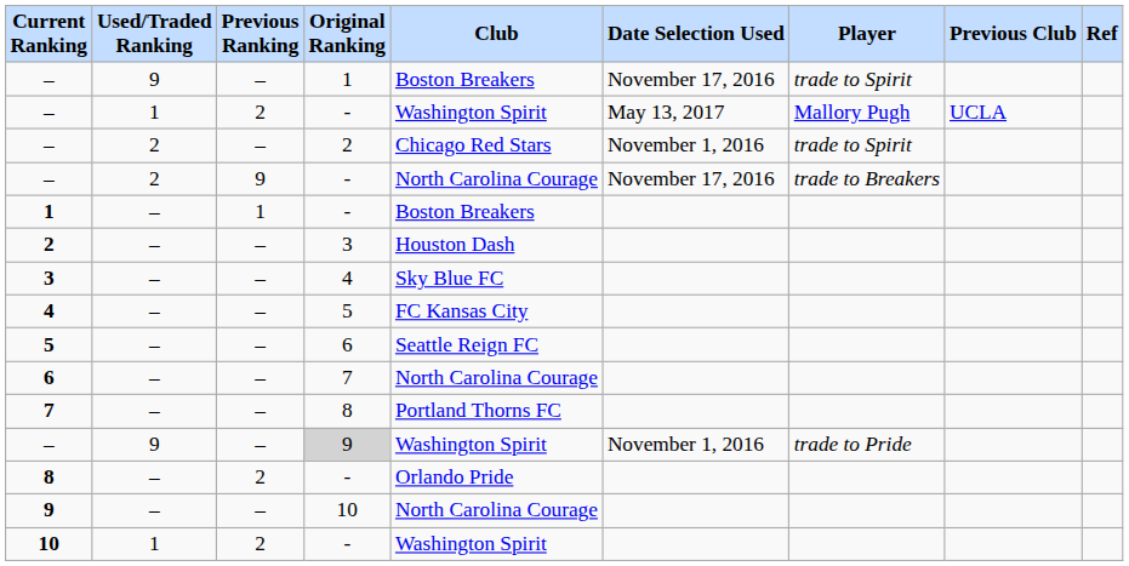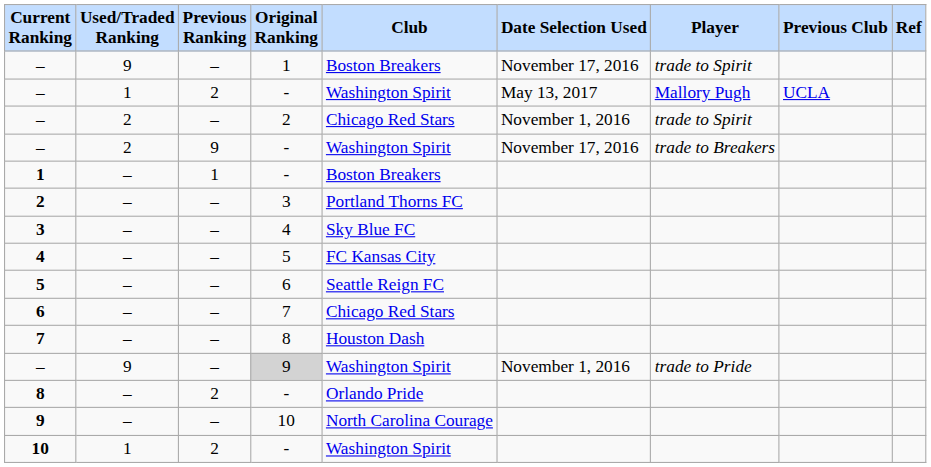row 5 | Club: North Carolina Courage -> Washington Spirit
row 7 | Club: Houston Dash -> Portland Thorns FC
row 11 | Club: North Carolina Courage -> Chicago Red Stars
row 12 | Club: Portland Thorns FC -> Houston Dash
